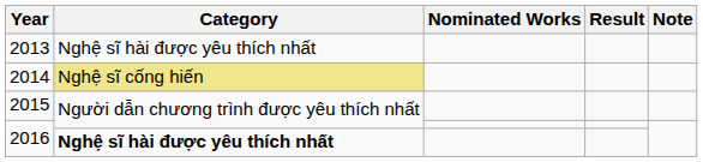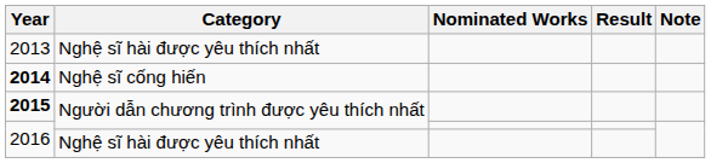2014 | Year: normal -> bold
2014 | Category: khaki background -> no background
2015 | Year: normal -> bold
2016 / Nghệ sĩ hài được yêu thích nhất | Category: bold -> normal
